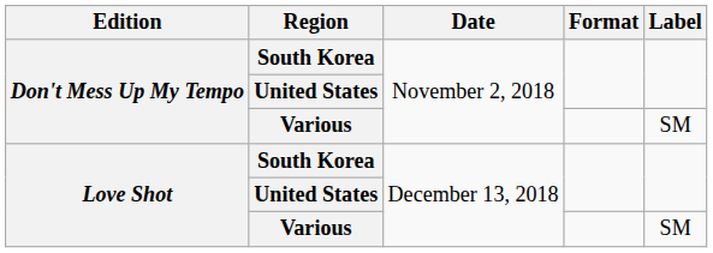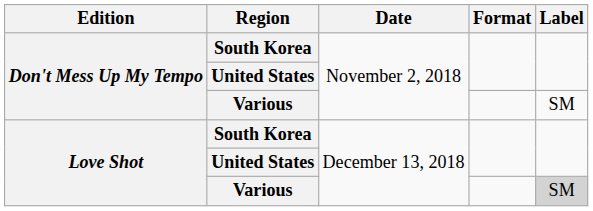Love Shot / Various | Label: no background -> lightgrey background
